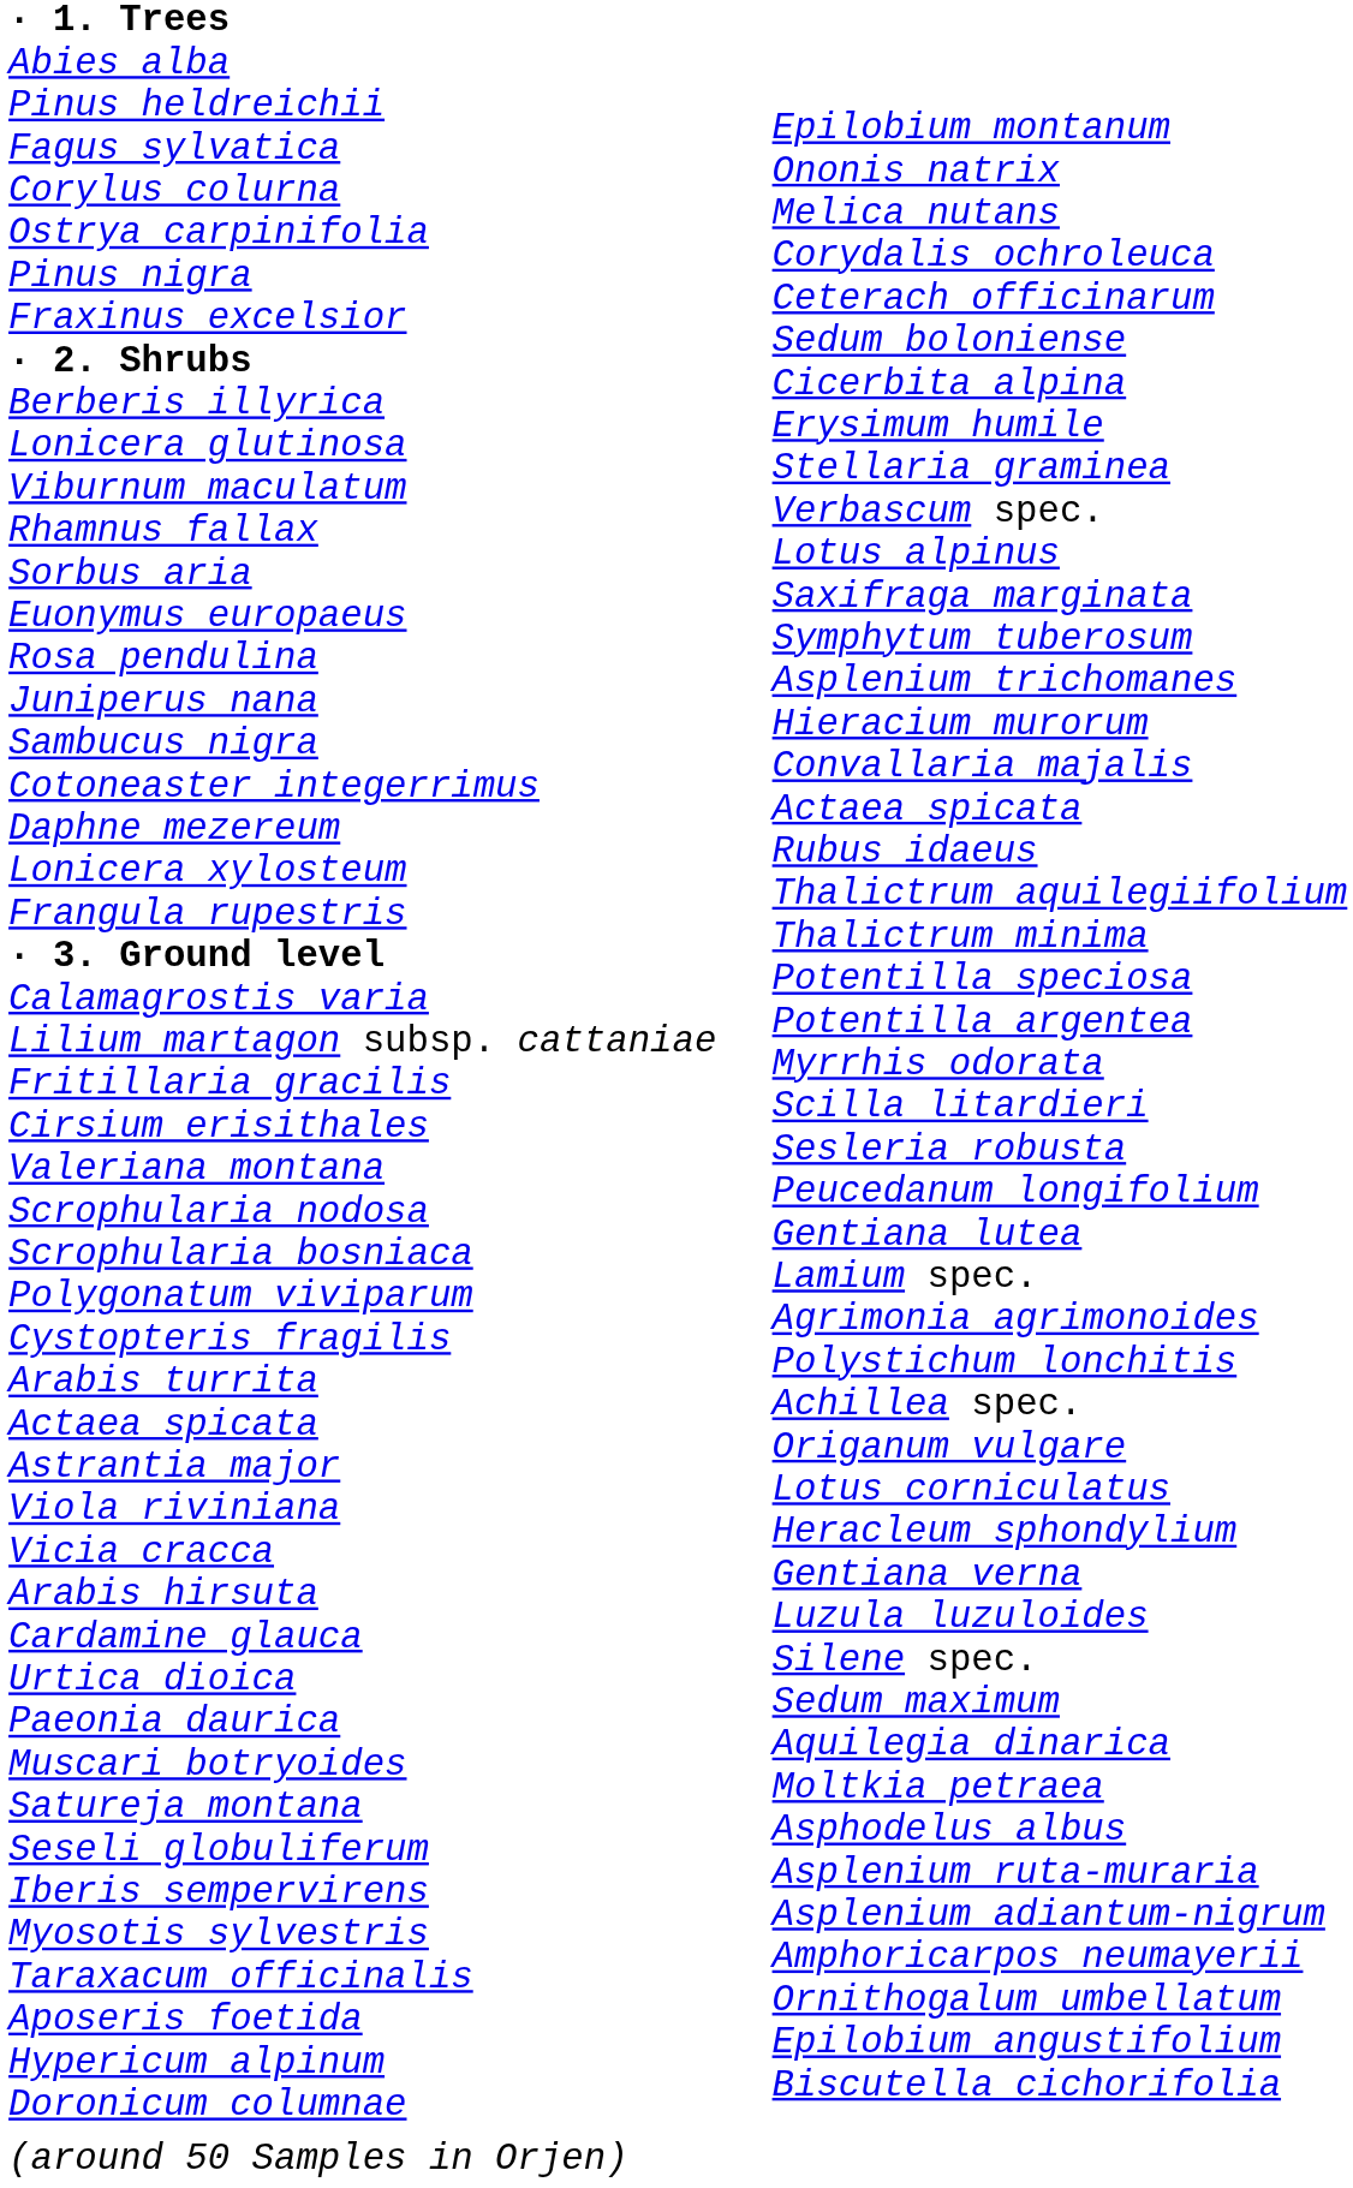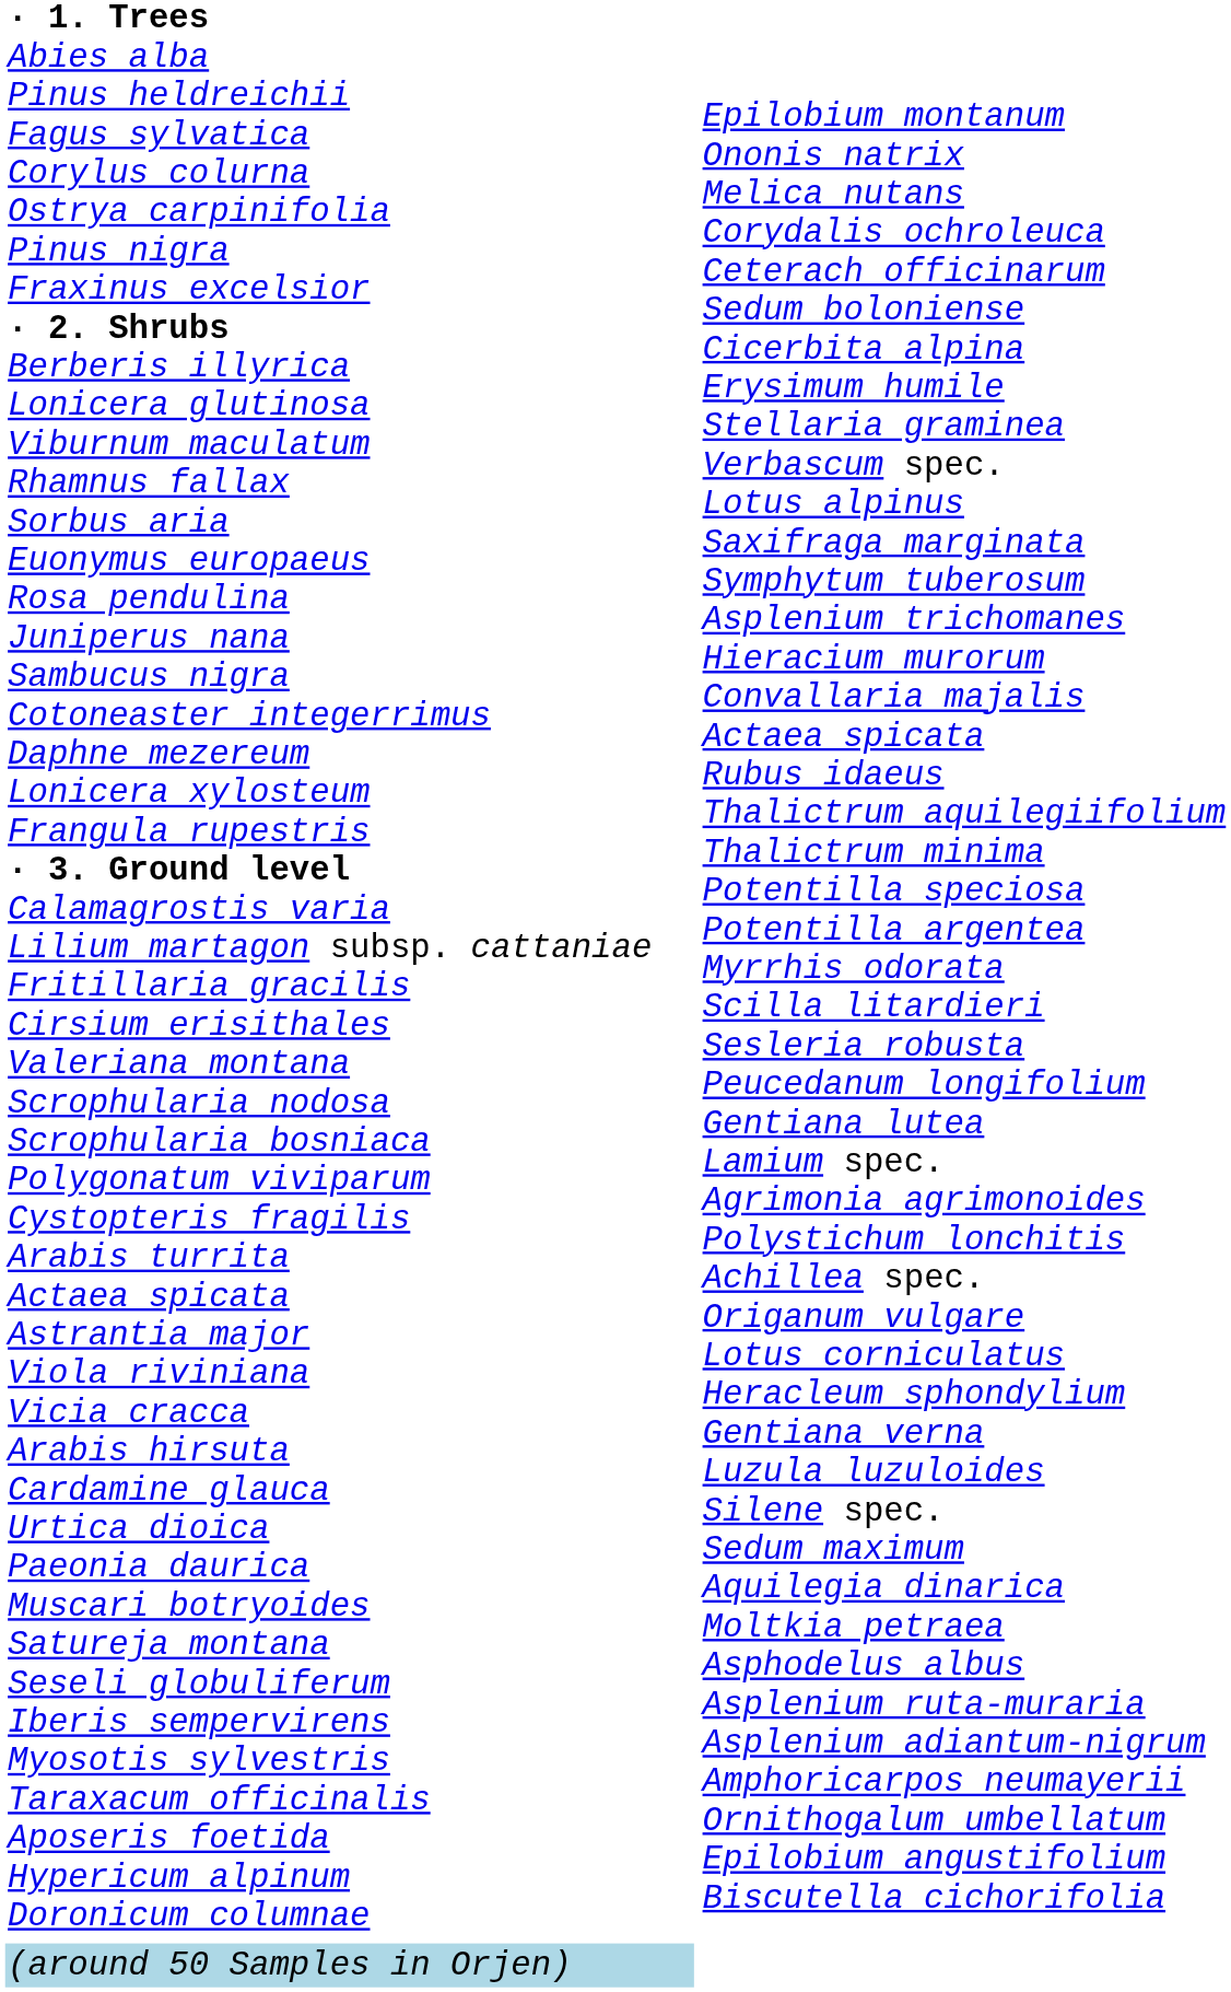(around 50 Samples in Orjen) | column 1: no background -> lightblue background
